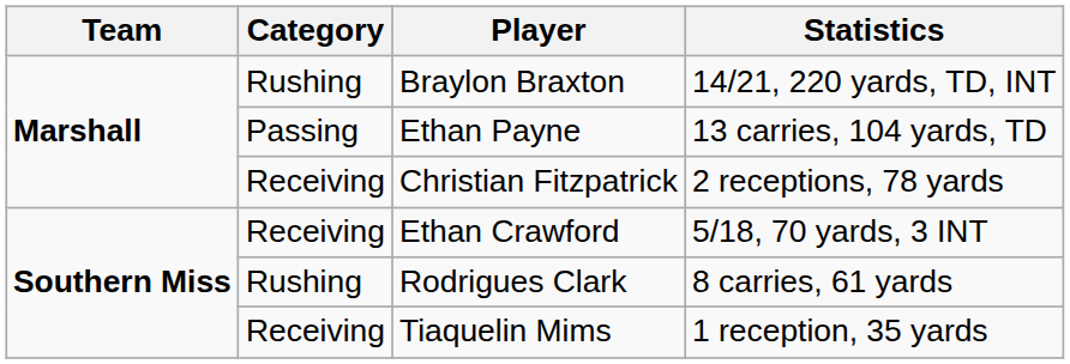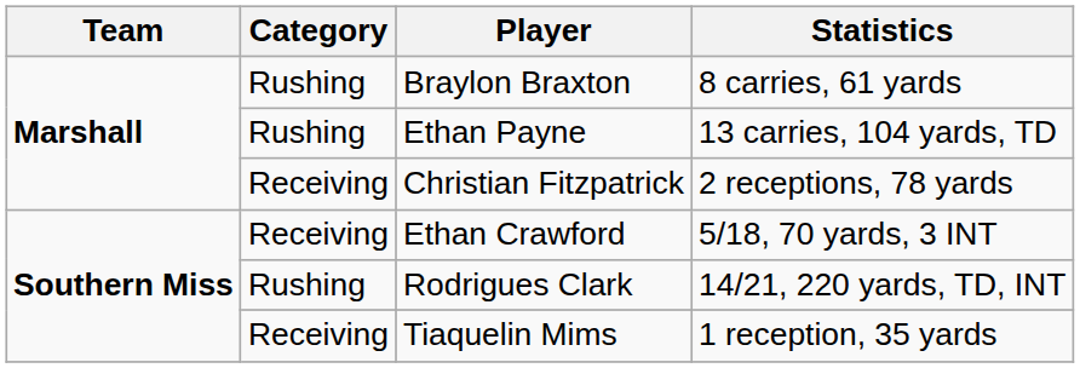Braylon Braxton | Statistics: 14/21, 220 yards, TD, INT -> 8 carries, 61 yards
Ethan Payne | Category: Passing -> Rushing
Rodrigues Clark | Statistics: 8 carries, 61 yards -> 14/21, 220 yards, TD, INT
